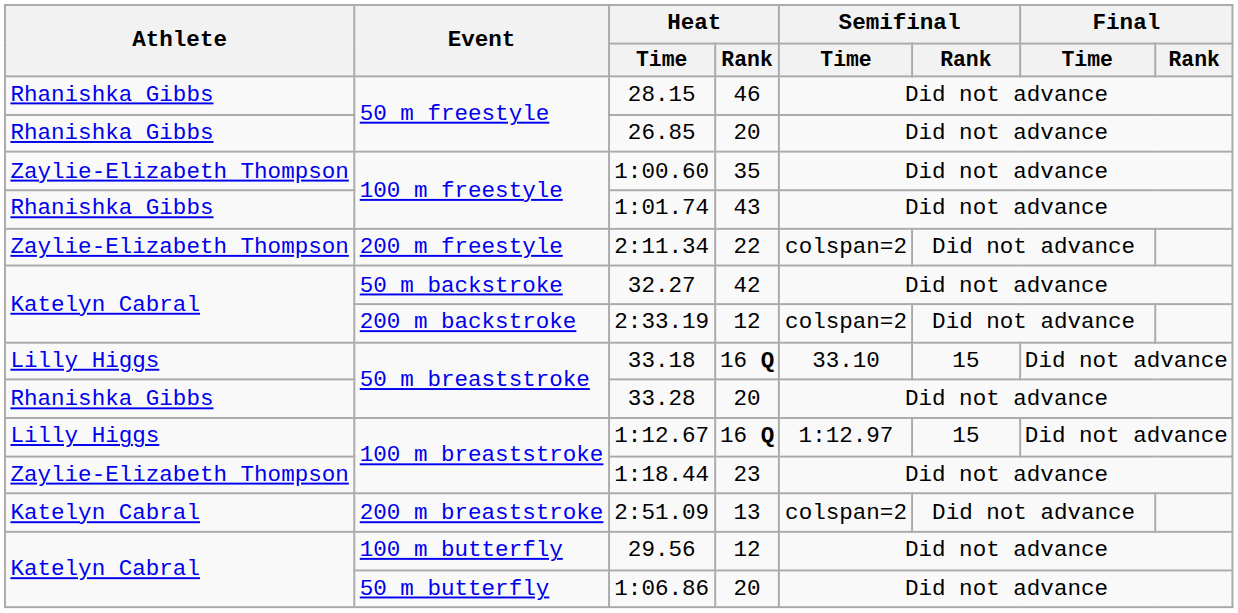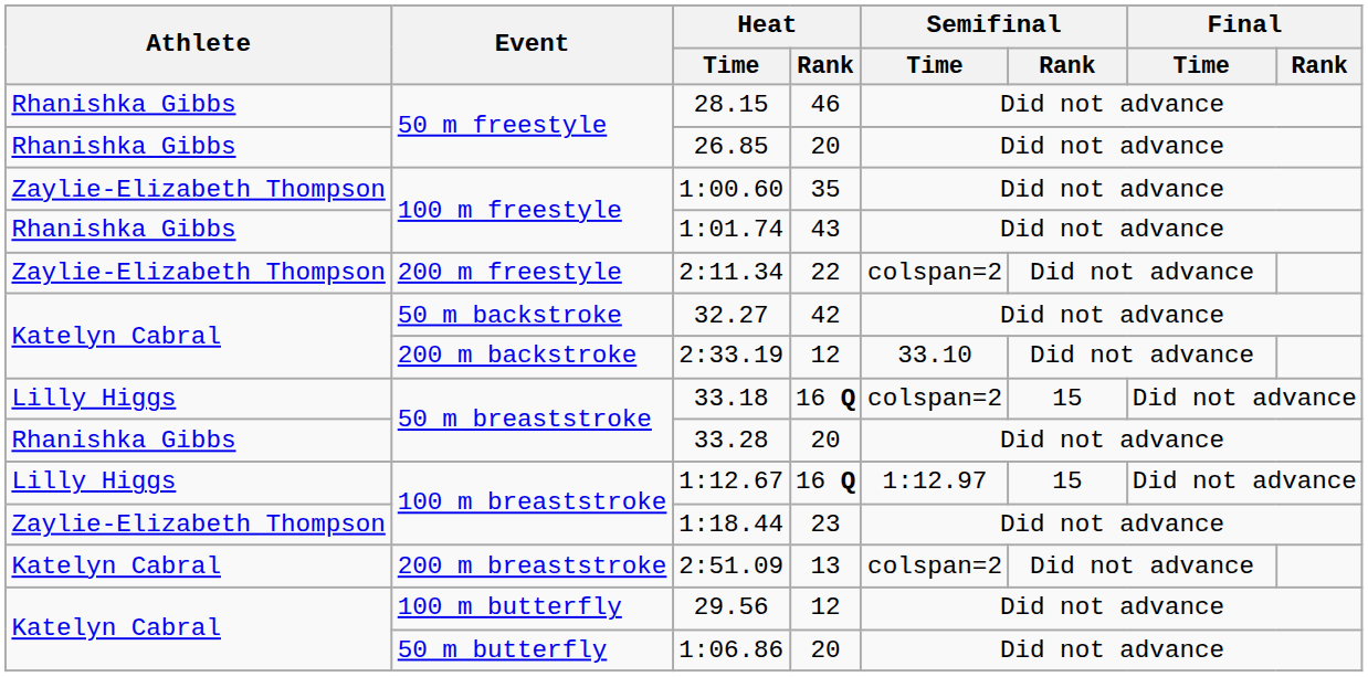2:33.19 | Semifinal / Time: colspan=2 -> 33.10
33.18 | Semifinal / Time: 33.10 -> colspan=2
